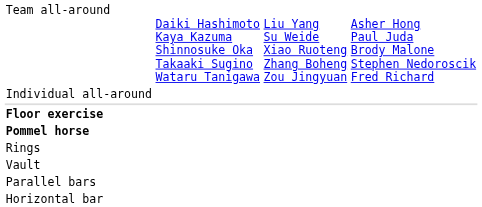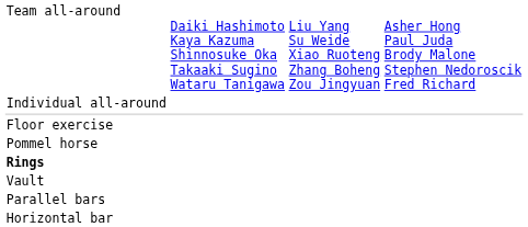Floor exercise | column 1: bold -> normal
Pommel horse | column 1: bold -> normal
Rings | column 1: normal -> bold
